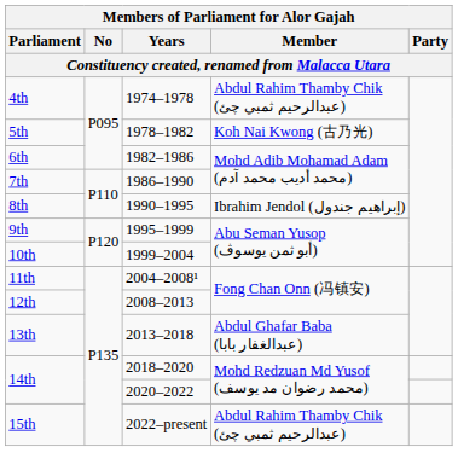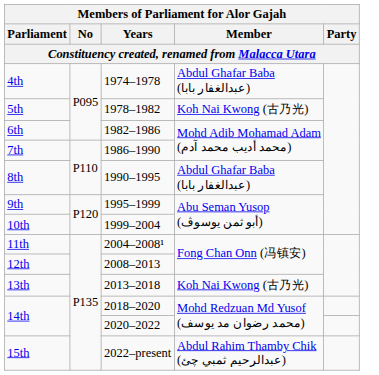4th | Member: Abdul Rahim Thamby Chik (عبدالرحيم ثمبي چئ) -> Abdul Ghafar Baba (عبدالغفار بابا)
8th | Member: Ibrahim Jendol (إبراهيم جندول) -> Abdul Ghafar Baba (عبدالغفار بابا)
13th | Member: Abdul Ghafar Baba (عبدالغفار بابا) -> Koh Nai Kwong (古乃光)
